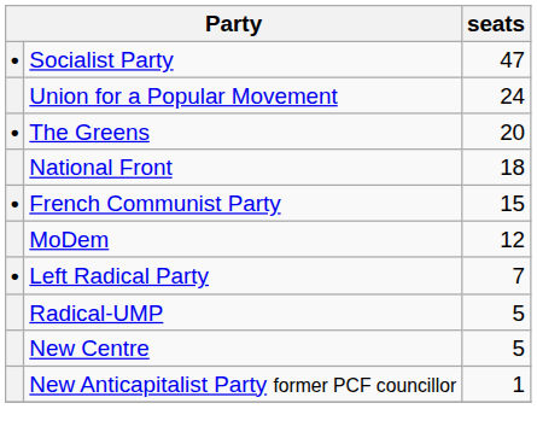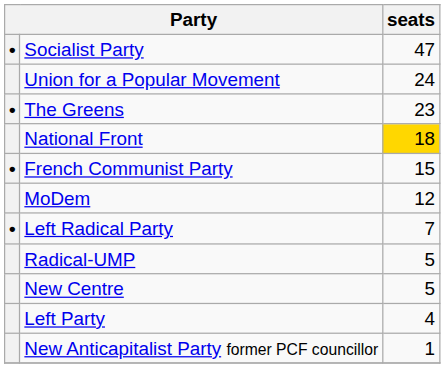The Greens | seats: 20 -> 23
National Front | seats: no background -> gold background
+ row: Left Party | 4
